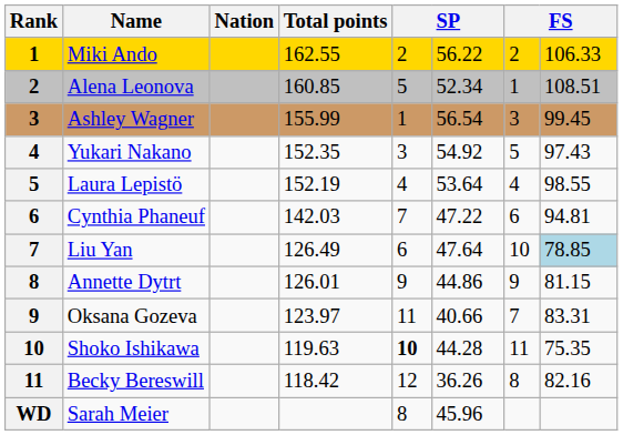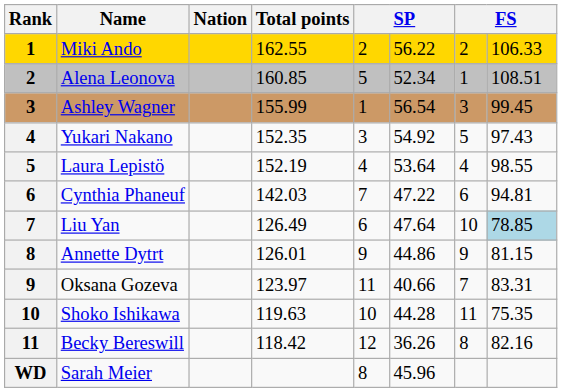Shoko Ishikawa | column 5: bold -> normal
